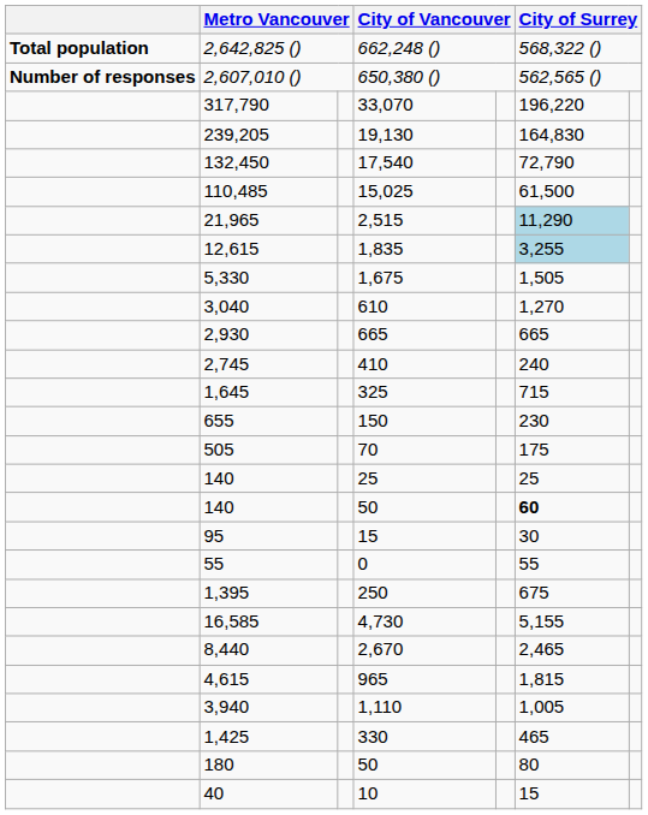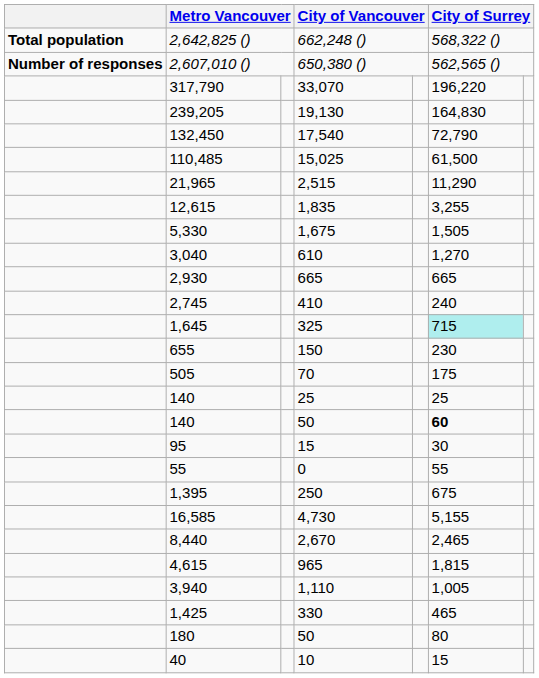21,965 | column 6: lightblue background -> no background
12,615 | column 6: lightblue background -> no background
1,645 | column 6: no background -> paleturquoise background
